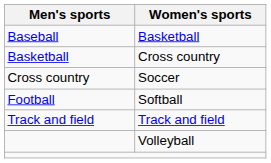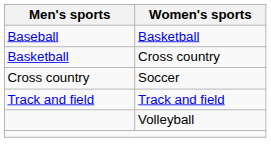- row: Football | Softball
